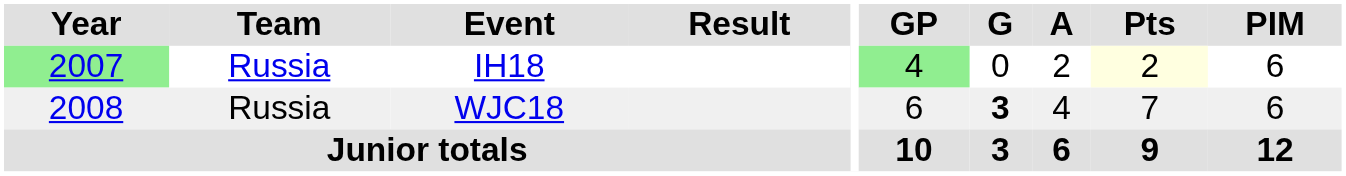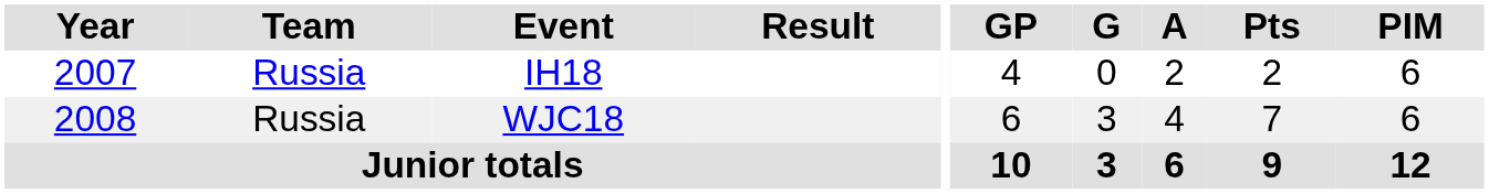IH18 | Year: lightgreen background -> no background
IH18 | GP: lightgreen background -> no background
IH18 | Pts: lightyellow background -> no background
WJC18 | G: bold -> normal
